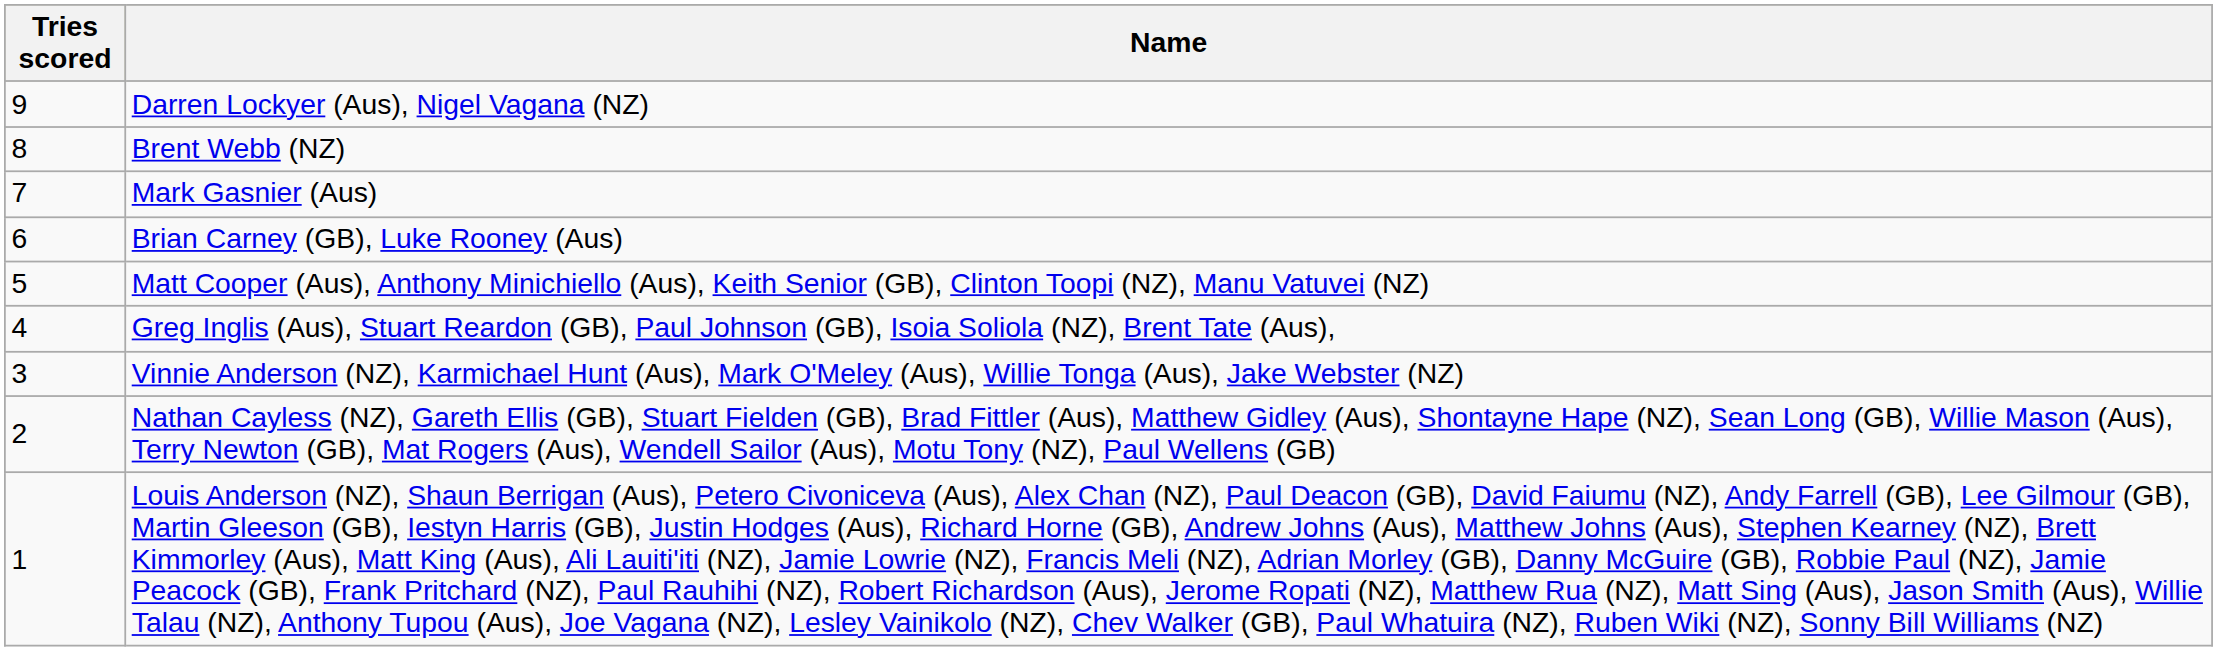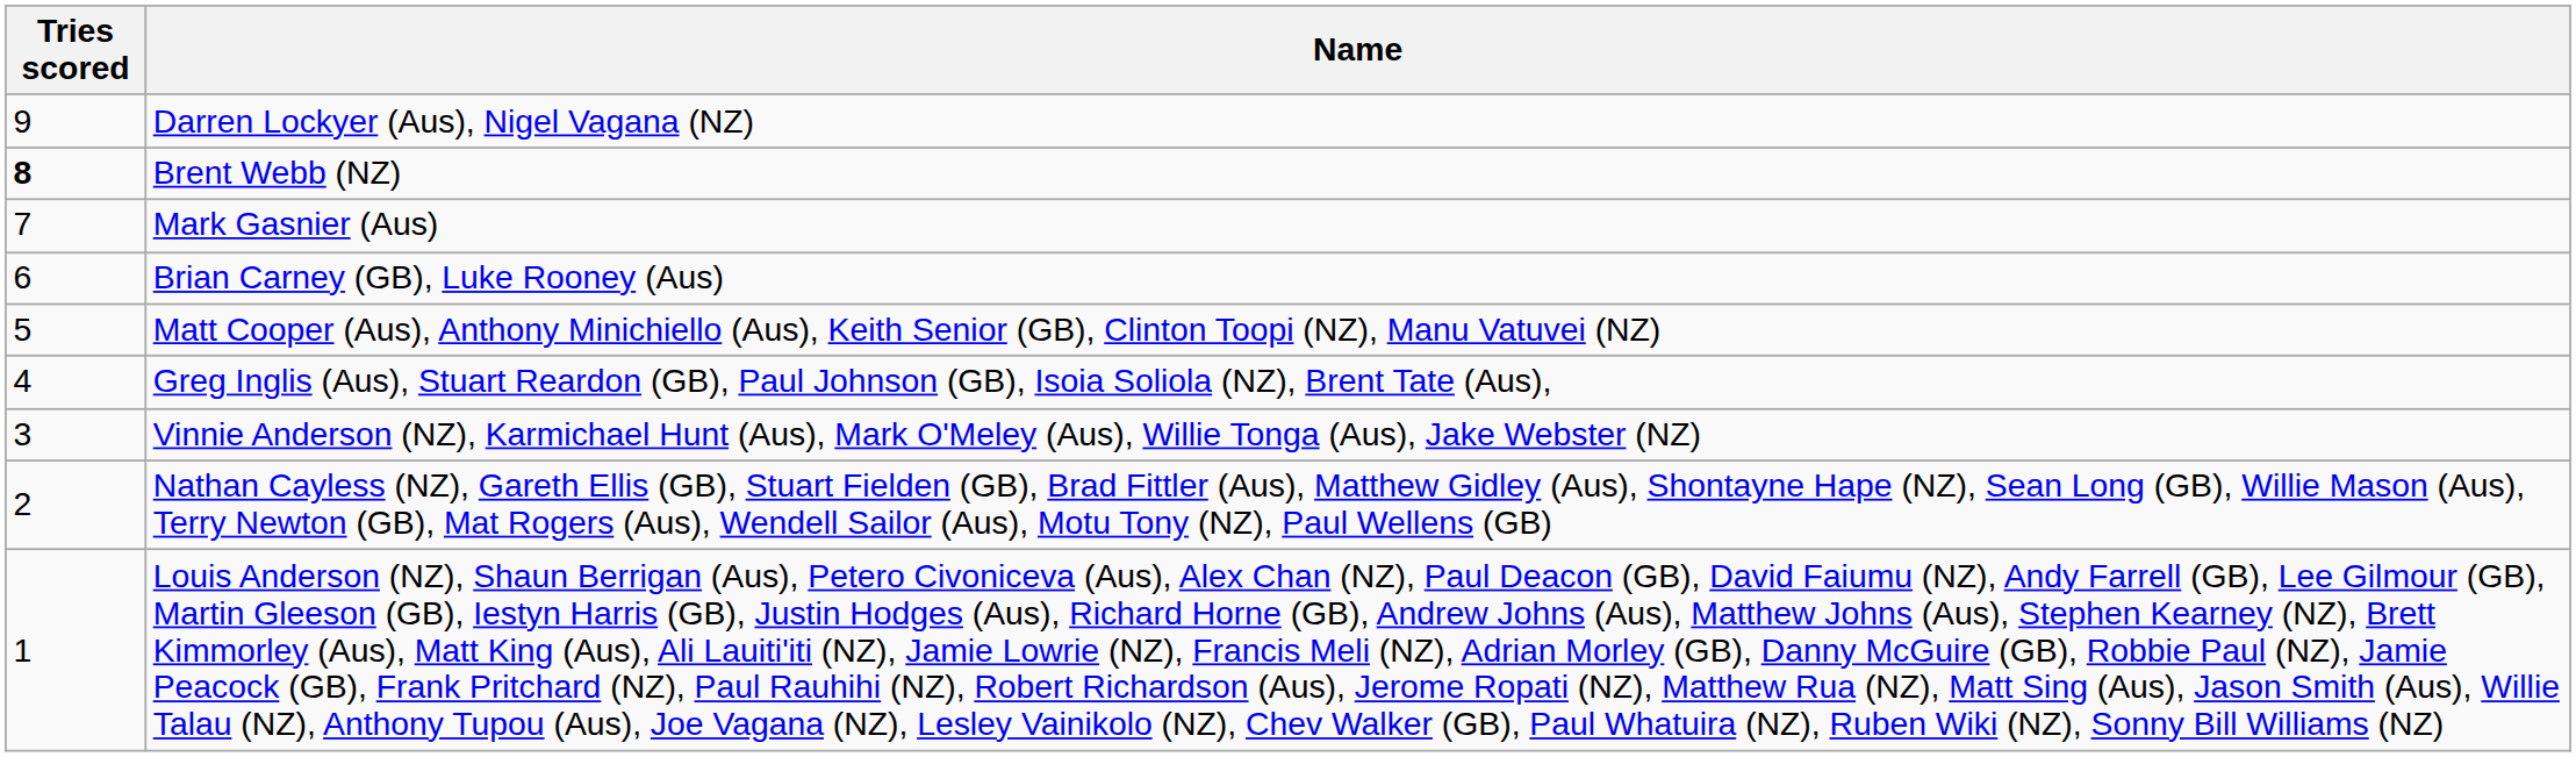Brent Webb (NZ) | Tries scored: normal -> bold
